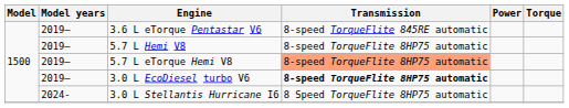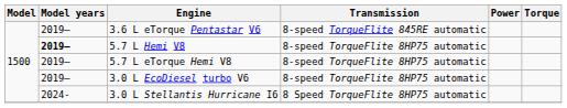5.7 L Hemi V8 | Model years: normal -> bold
5.7 L eTorque Hemi V8 | Transmission: lightsalmon background -> no background
3.0 L EcoDiesel turbo V6 | Transmission: bold -> normal
